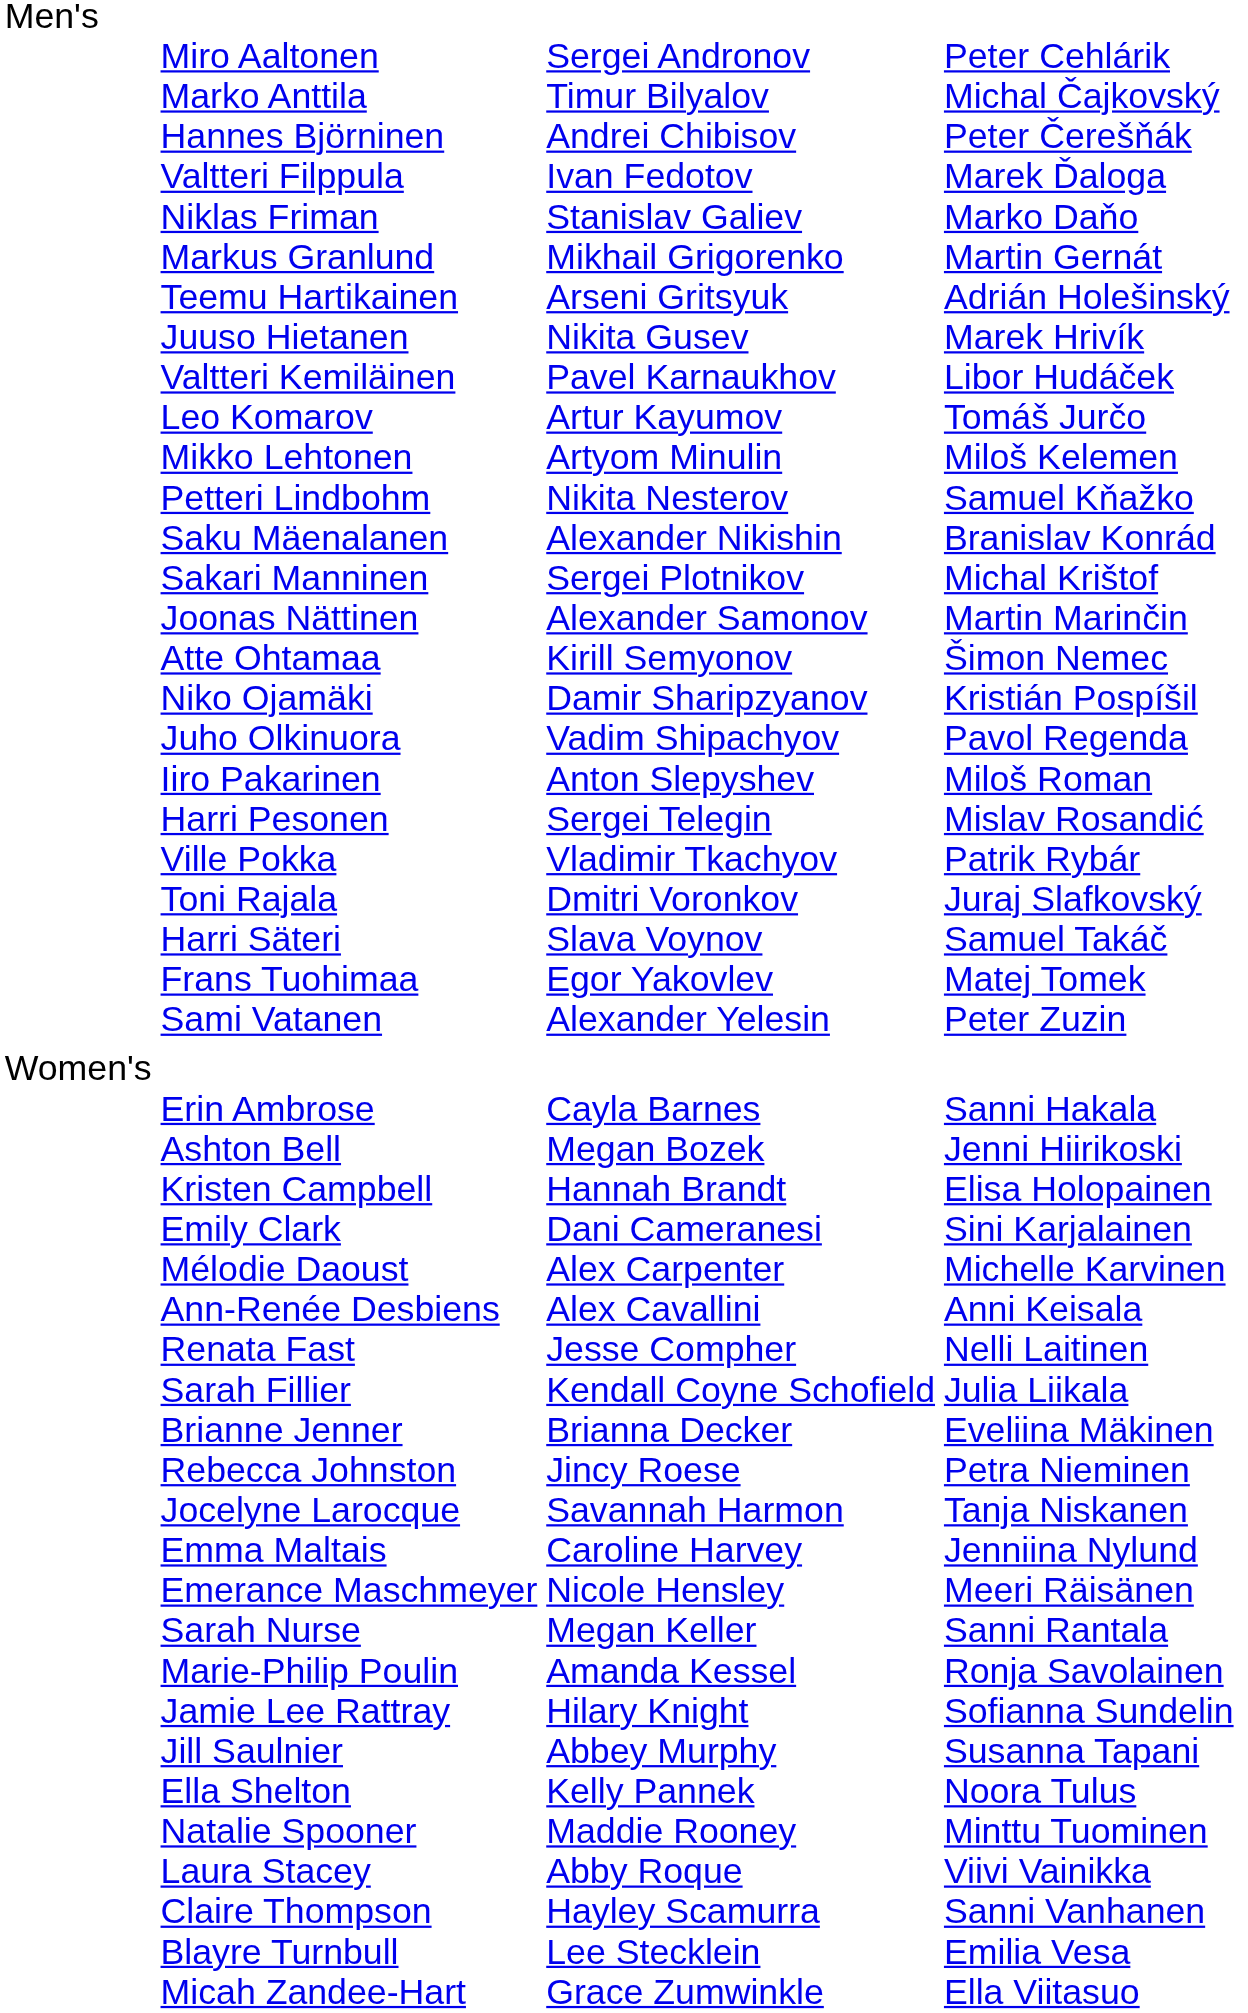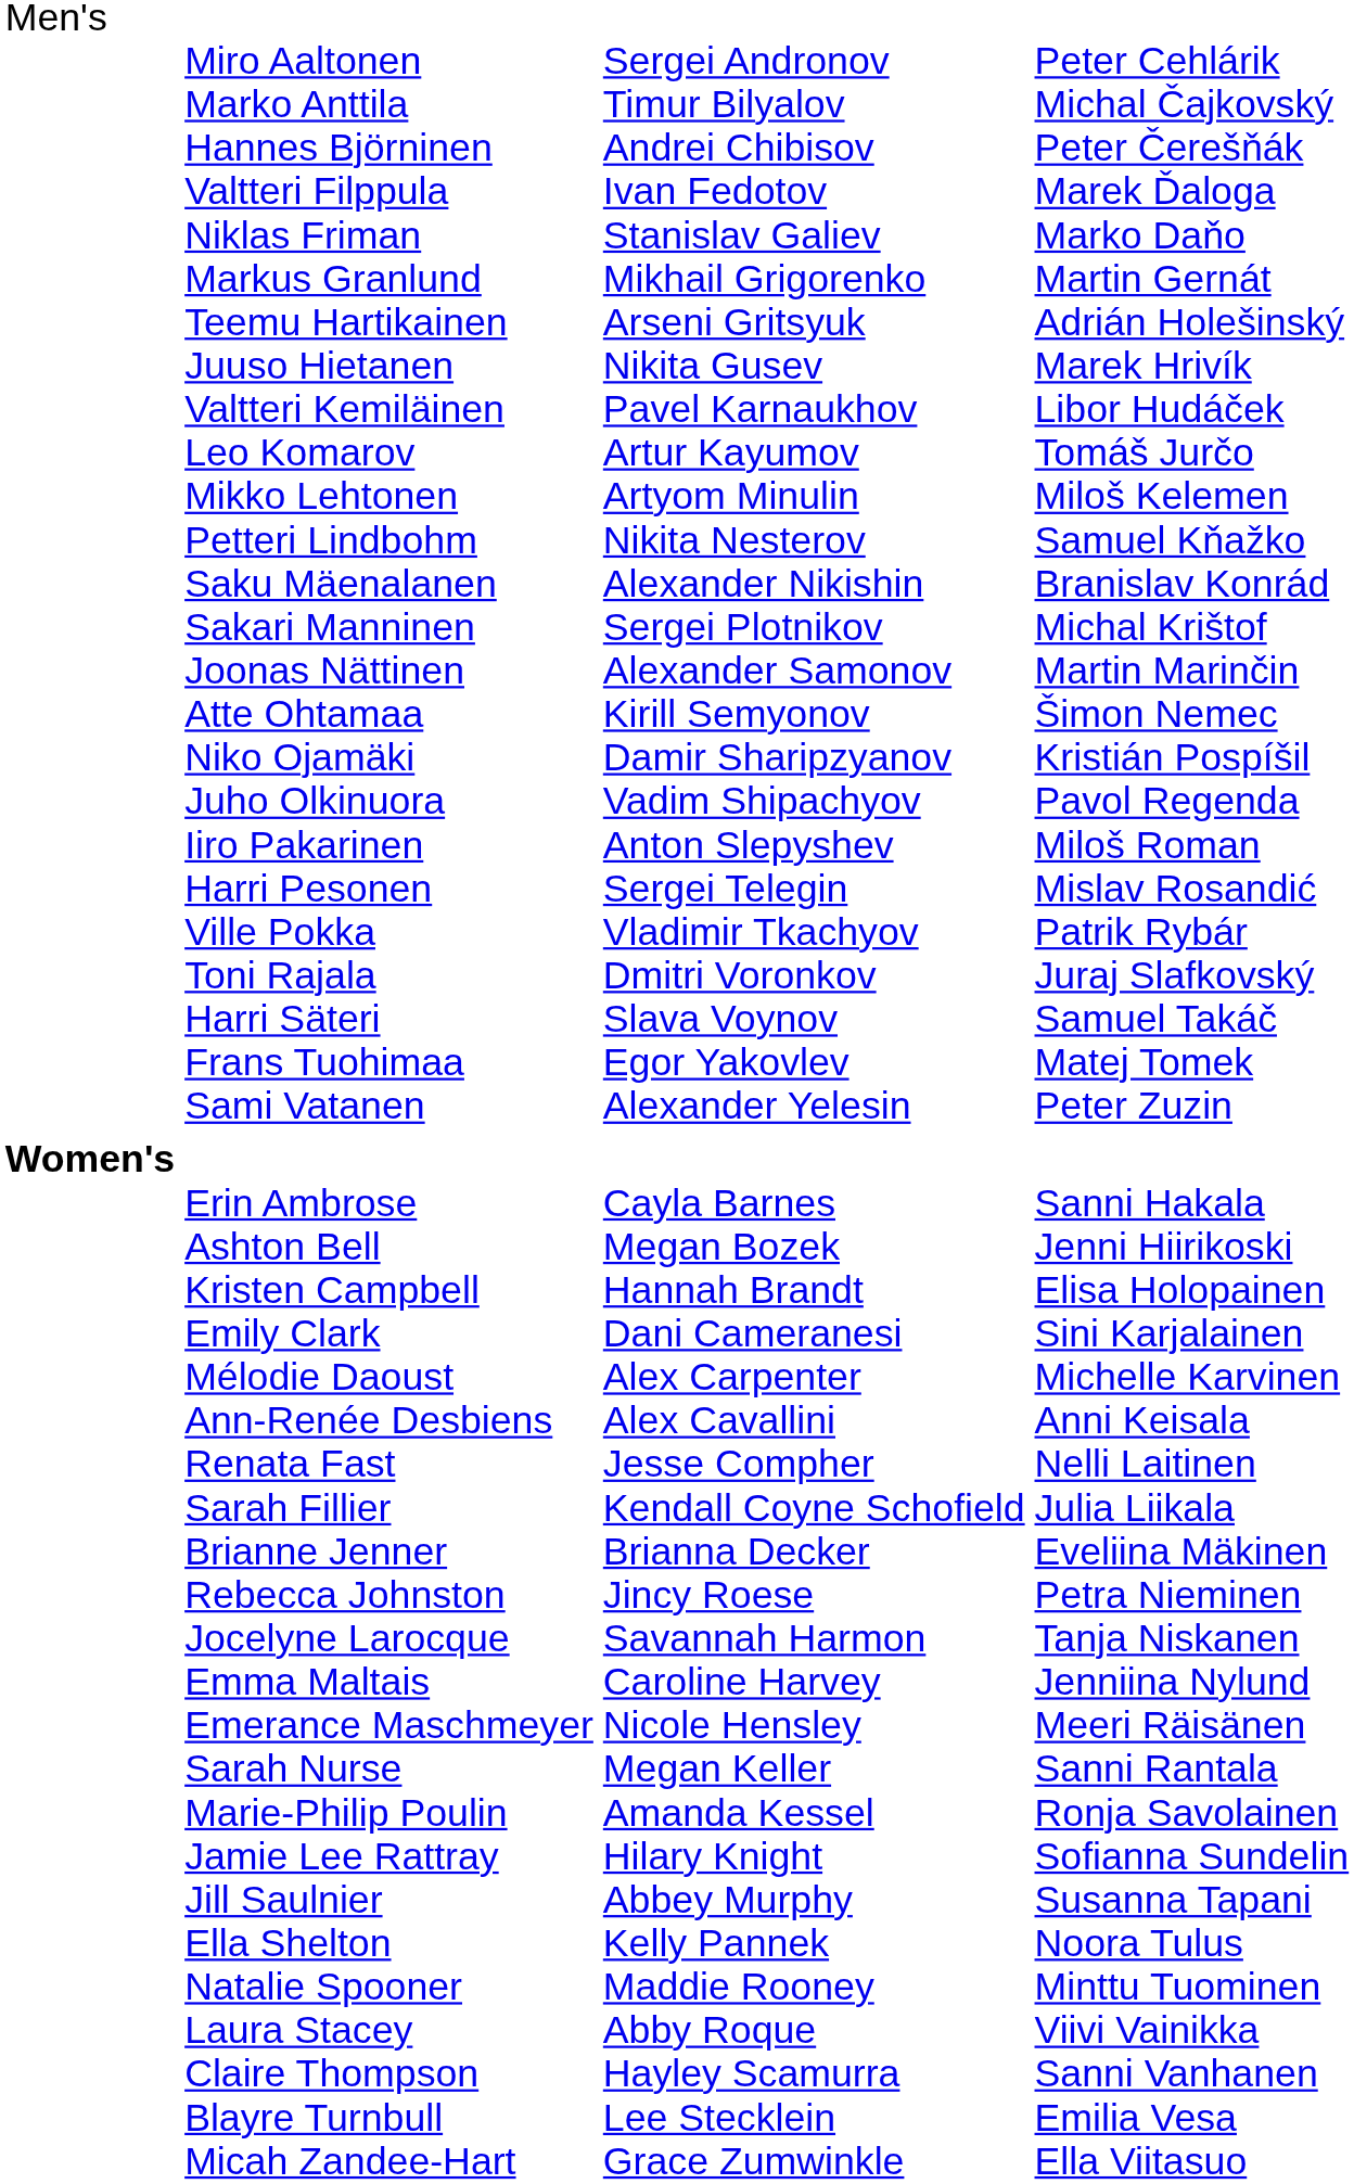Women's | column 1: normal -> bold
